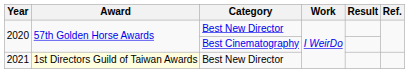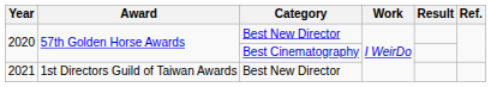2021 | Award: lightyellow background -> no background
